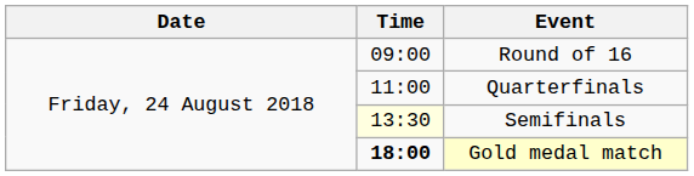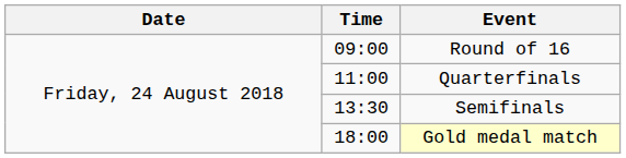Semifinals | Time: lightyellow background -> no background
Gold medal match | Time: bold -> normal
